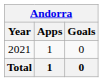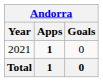2021 | Apps: normal -> bold
